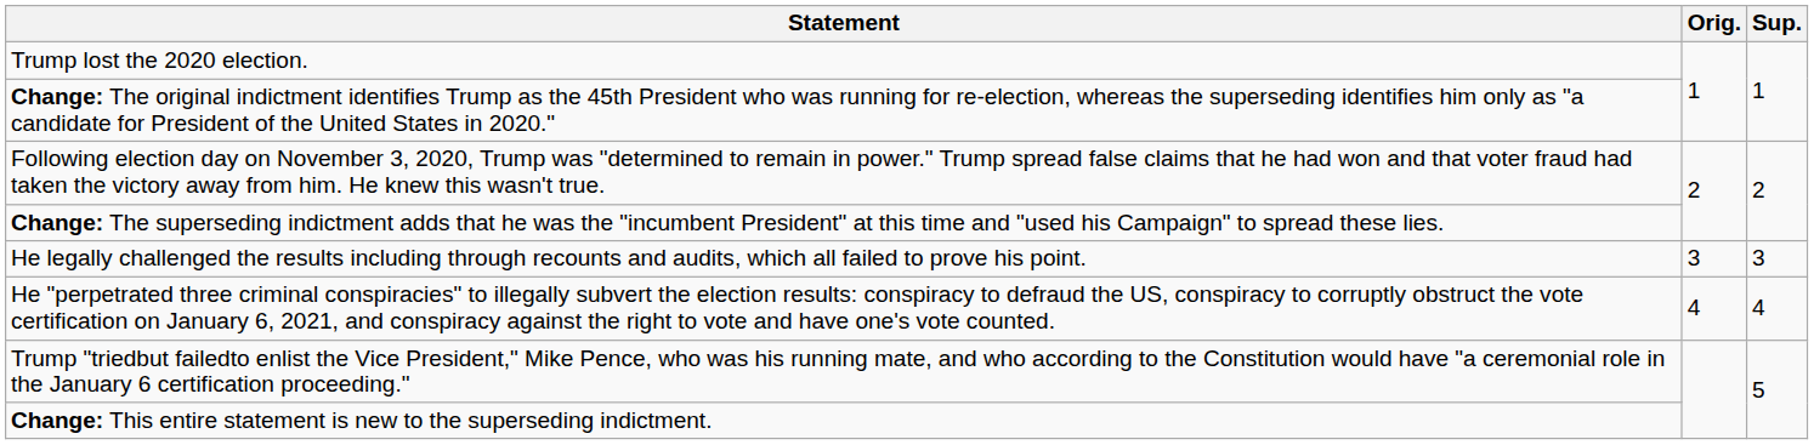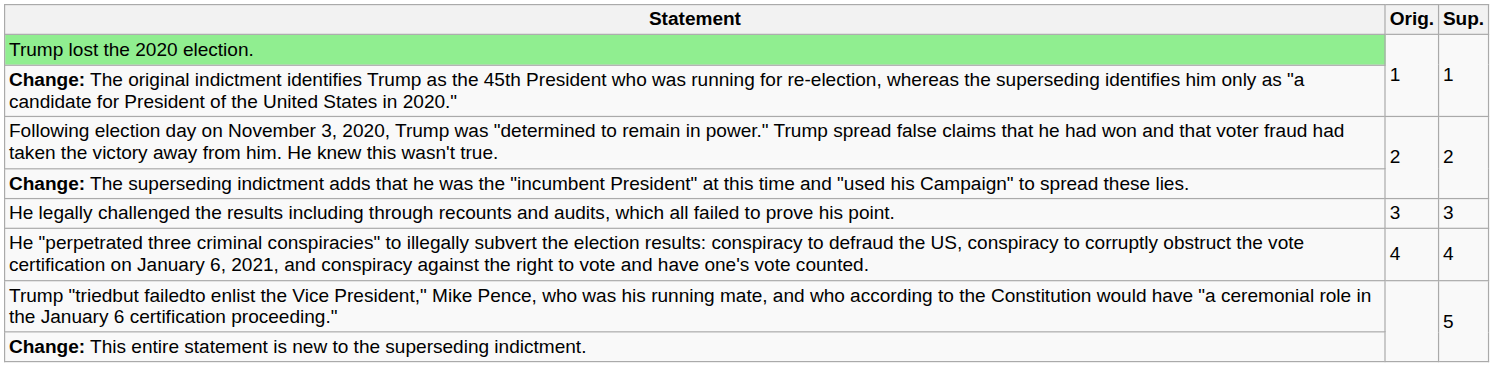Trump lost the 2020 election. | Statement: no background -> lightgreen background
